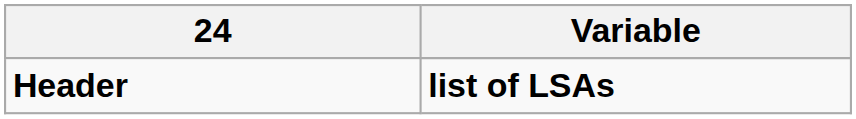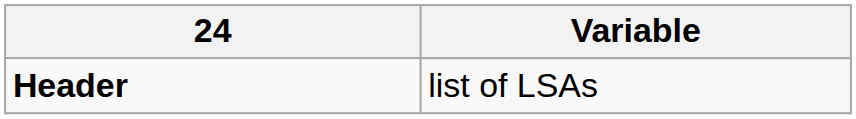list of LSAs | Variable: bold -> normal
